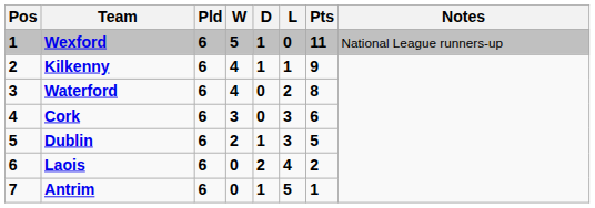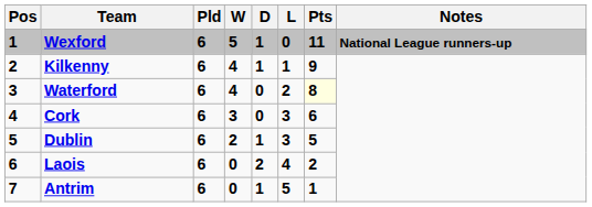Wexford | Notes: normal -> bold
Waterford | Pts: no background -> lightyellow background
